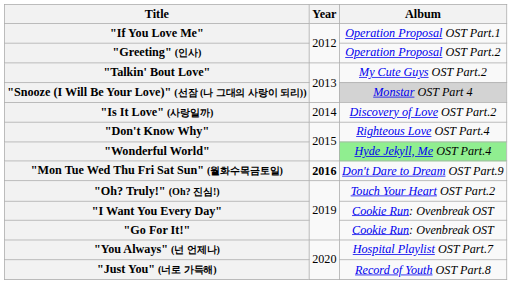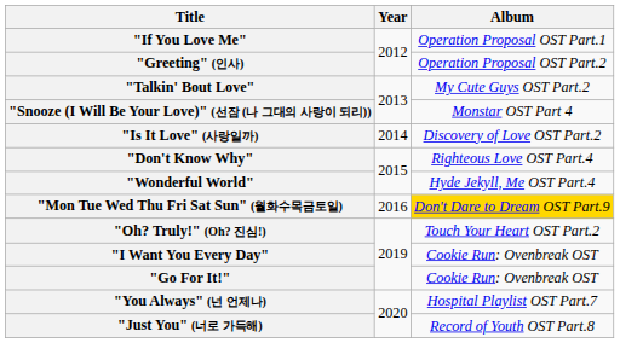"Snooze (I Will Be Your Love)" (선잠 (나 그대의 사랑이 되리)) | Album: lightgrey background -> no background
"Wonderful World" | Album: lightgreen background -> no background
"Mon Tue Wed Thu Fri Sat Sun" (월화수목금토일) | Year: bold -> normal
"Mon Tue Wed Thu Fri Sat Sun" (월화수목금토일) | Album: no background -> gold background
